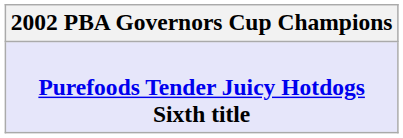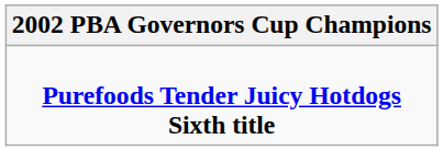row 2 | column 1: lavender background -> no background
